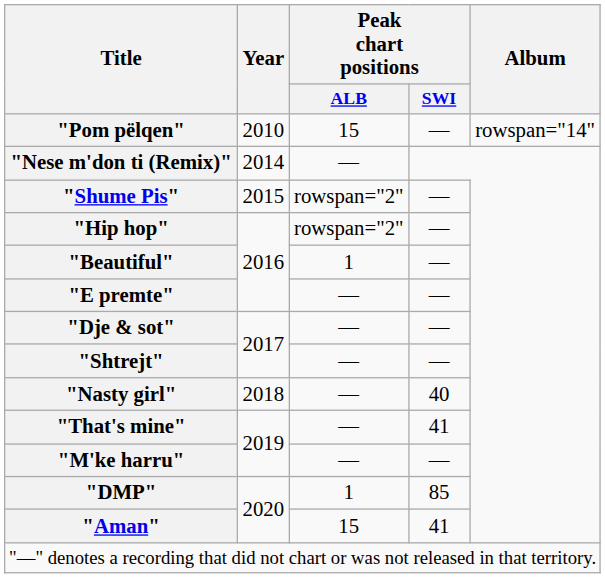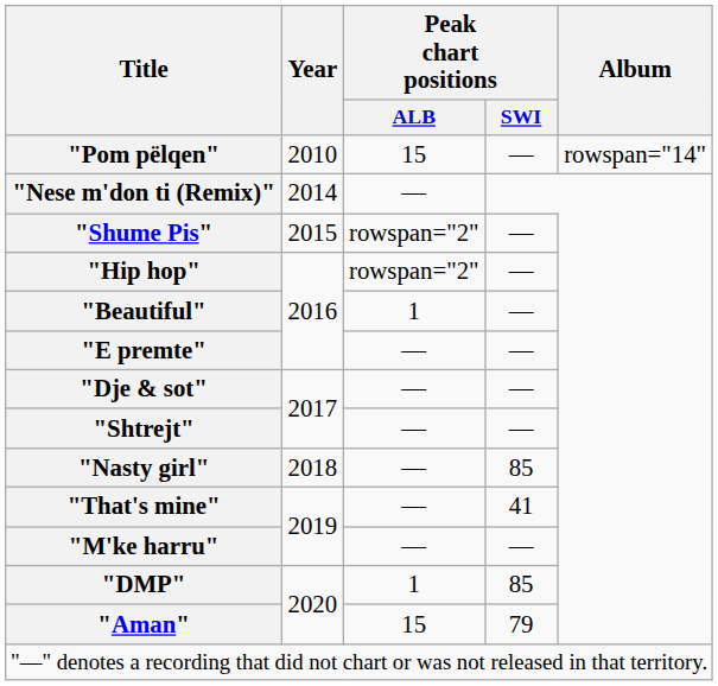"Nasty girl" | Peak chart positions / SWI: 40 -> 85
"Aman" | Peak chart positions / SWI: 41 -> 79
